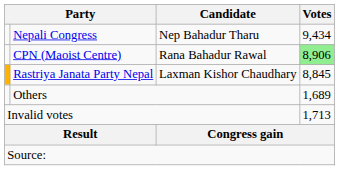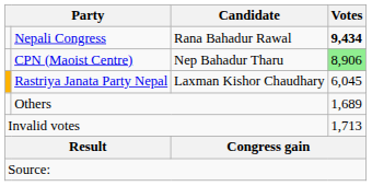Nepali Congress | Candidate: Nep Bahadur Tharu -> Rana Bahadur Rawal
Nepali Congress | Votes: normal -> bold
CPN (Maoist Centre) | Candidate: Rana Bahadur Rawal -> Nep Bahadur Tharu
Rastriya Janata Party Nepal | Votes: 8,845 -> 6,045
